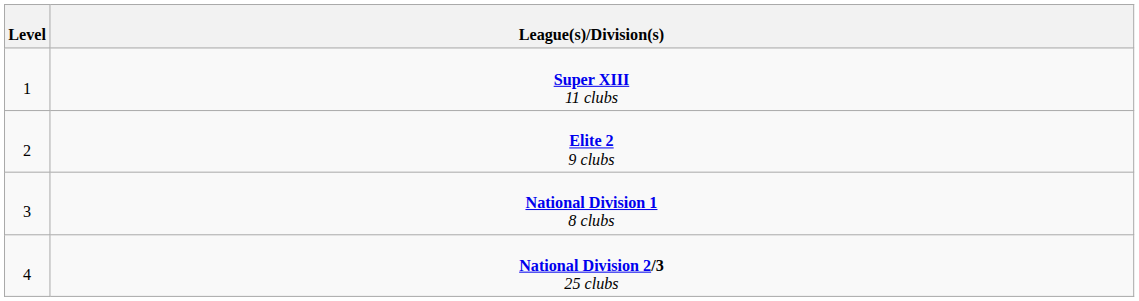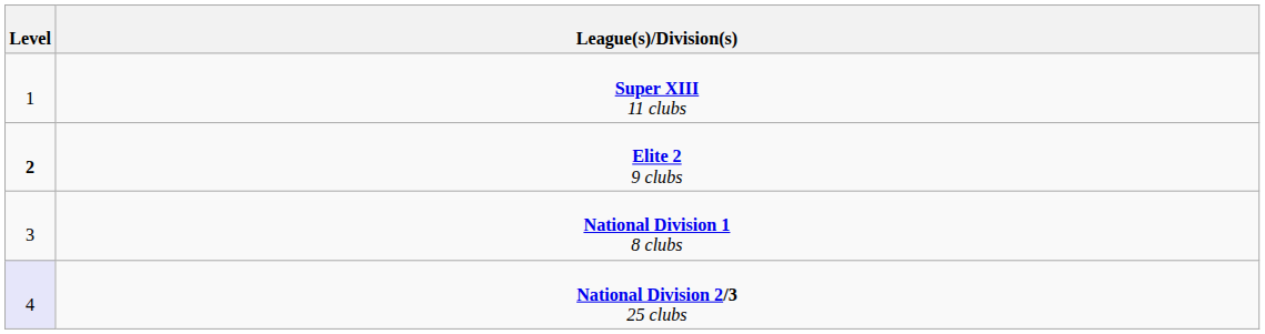Elite 2 9 clubs | Level: normal -> bold
National Division 2/3 25 clubs | Level: no background -> lavender background
